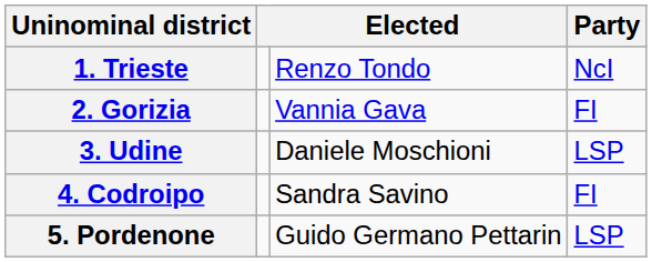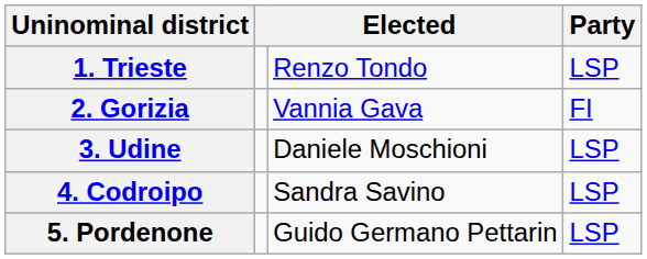1. Trieste | Party: NcI -> LSP
4. Codroipo | Party: FI -> LSP
